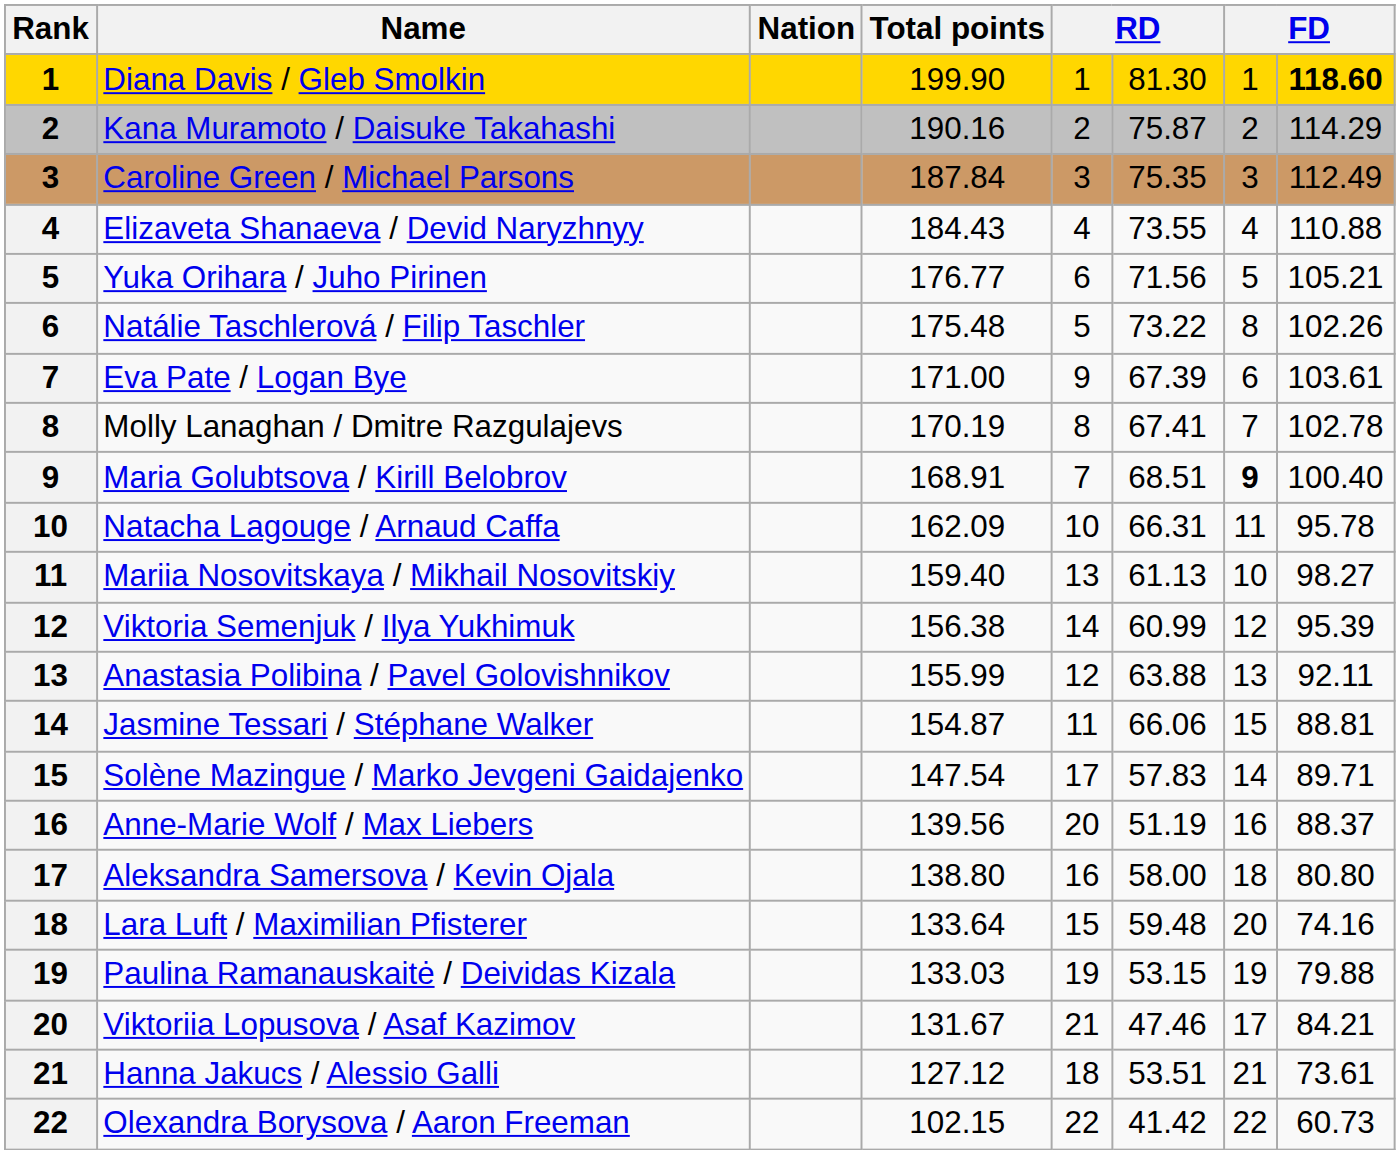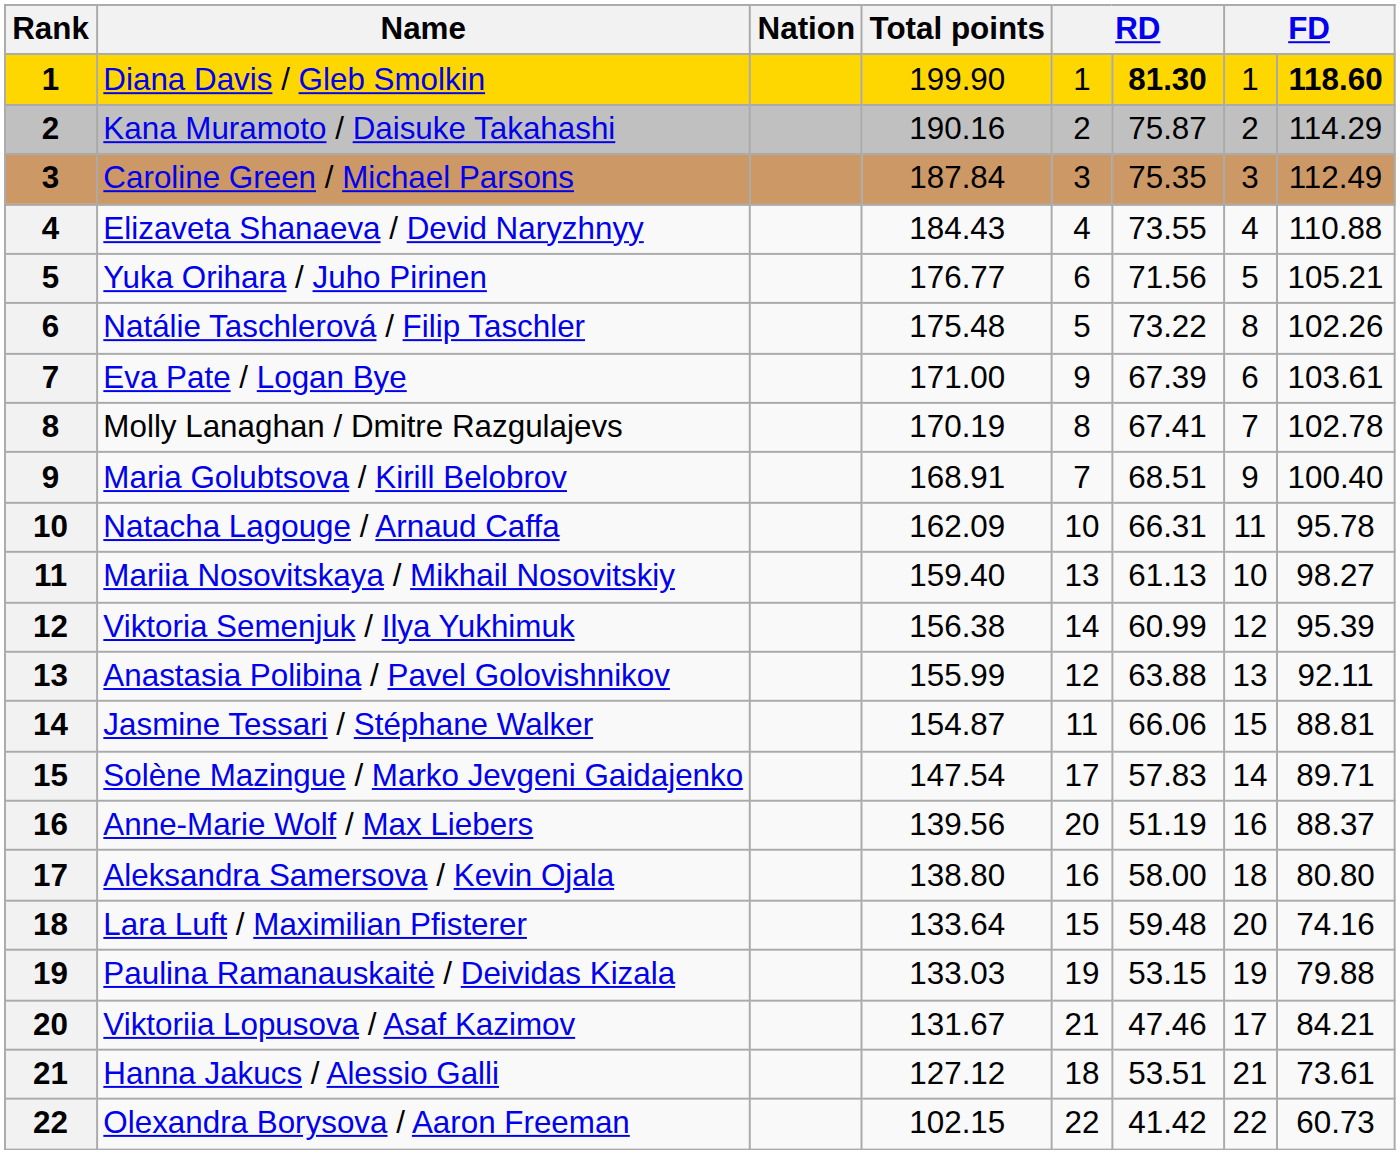Diana Davis / Gleb Smolkin | column 6: normal -> bold
Maria Golubtsova / Kirill Belobrov | column 7: bold -> normal
